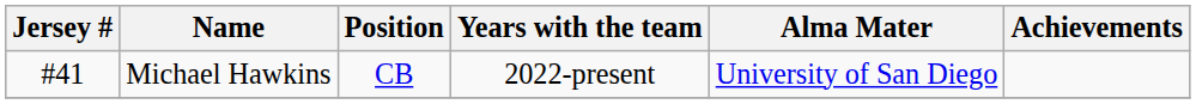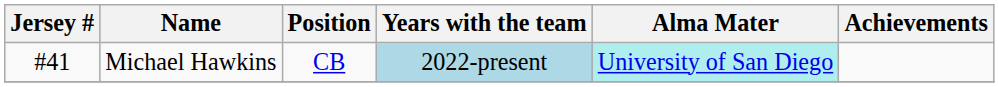Michael Hawkins | Years with the team: no background -> lightblue background
Michael Hawkins | Alma Mater: no background -> paleturquoise background
